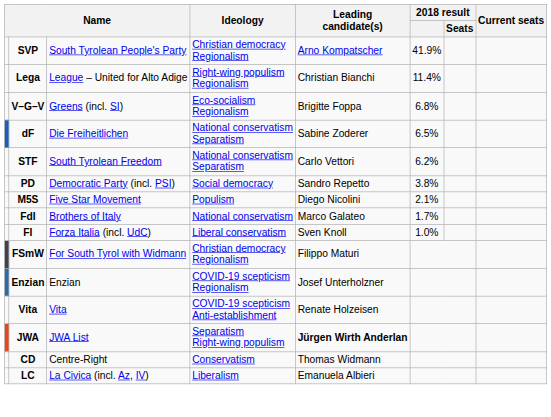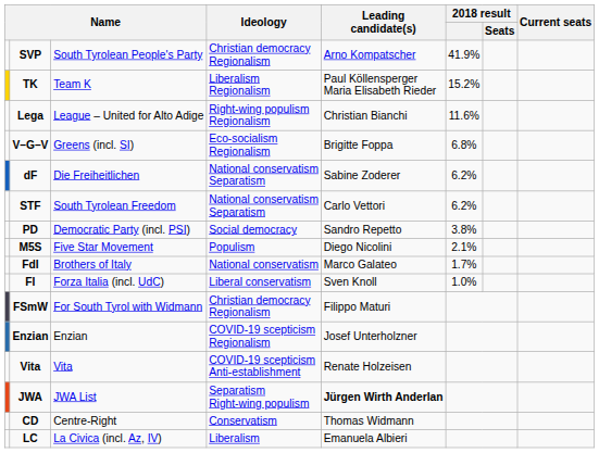+ row: TK | Team K | Liberalism Regionalism | Paul Köllensperger Maria Elisabeth Rieder | 15.2%
Lega | 2018 result: 11.4% -> 11.6%
dF | 2018 result: 6.5% -> 6.2%
